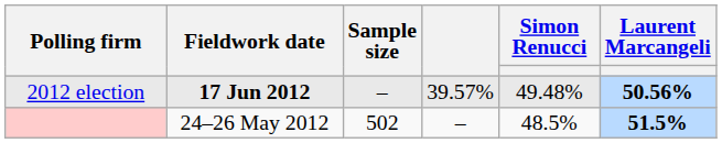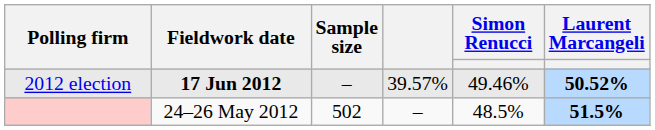2012 election | Simon Renucci: 49.48% -> 49.46%
2012 election | Laurent Marcangeli: 50.56% -> 50.52%
